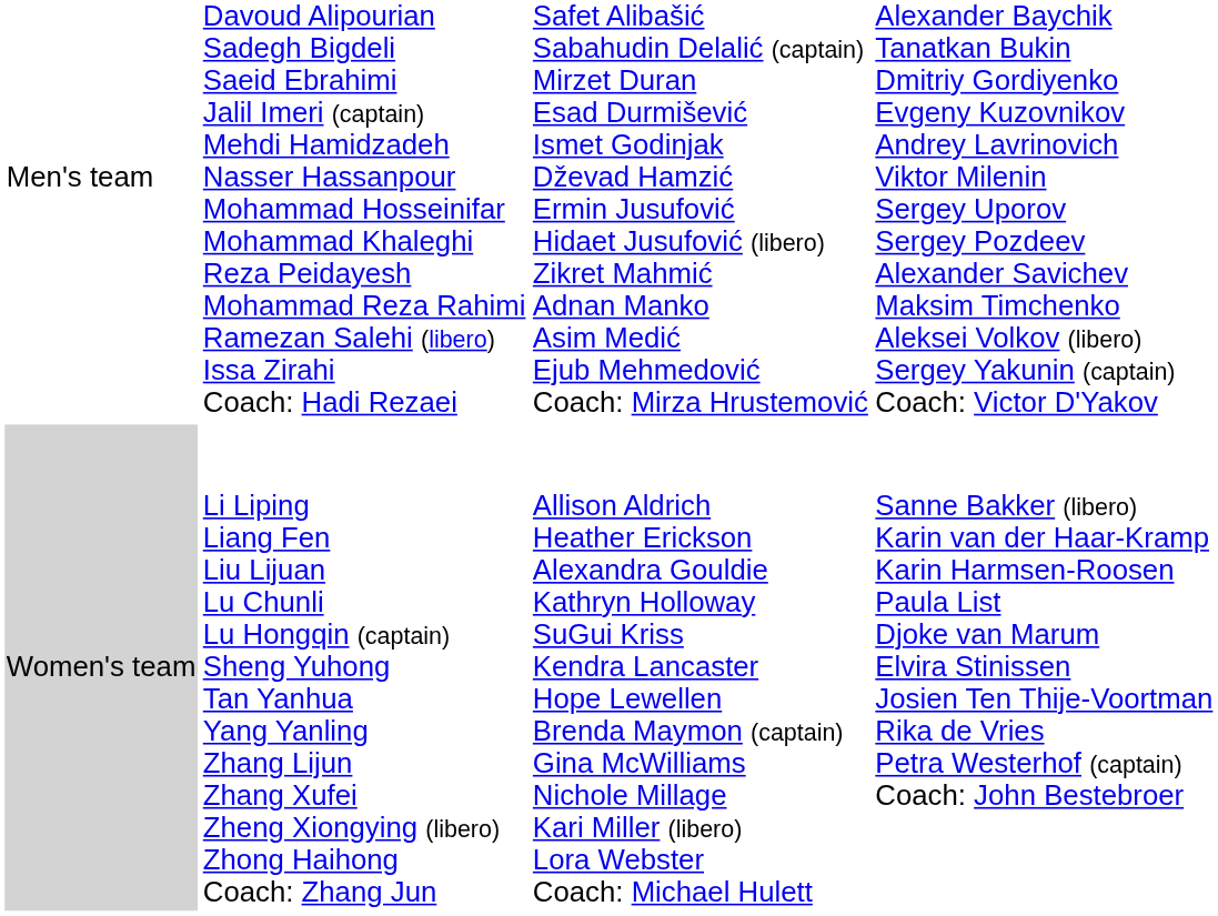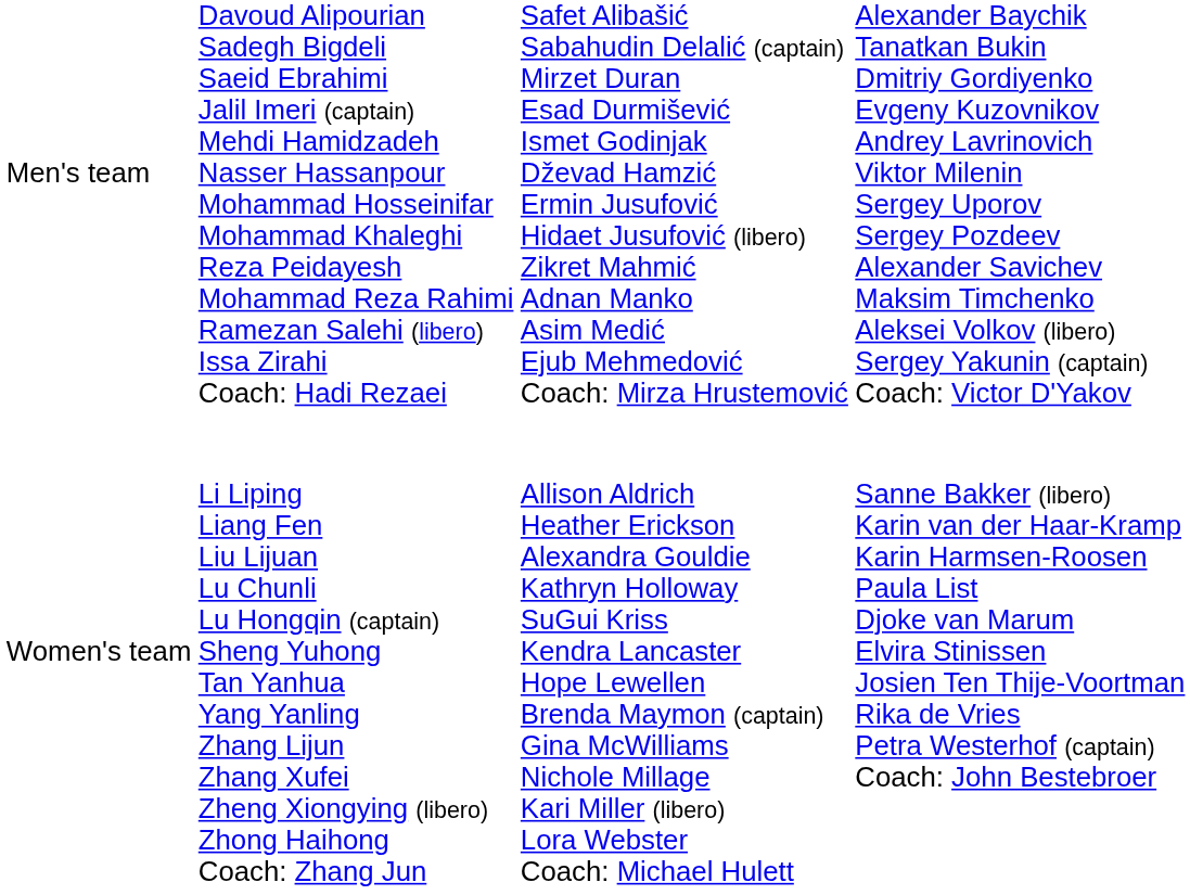Women's team | column 1: lightgrey background -> no background
